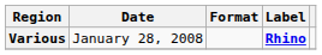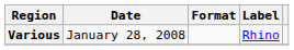Various | Label: bold -> normal
